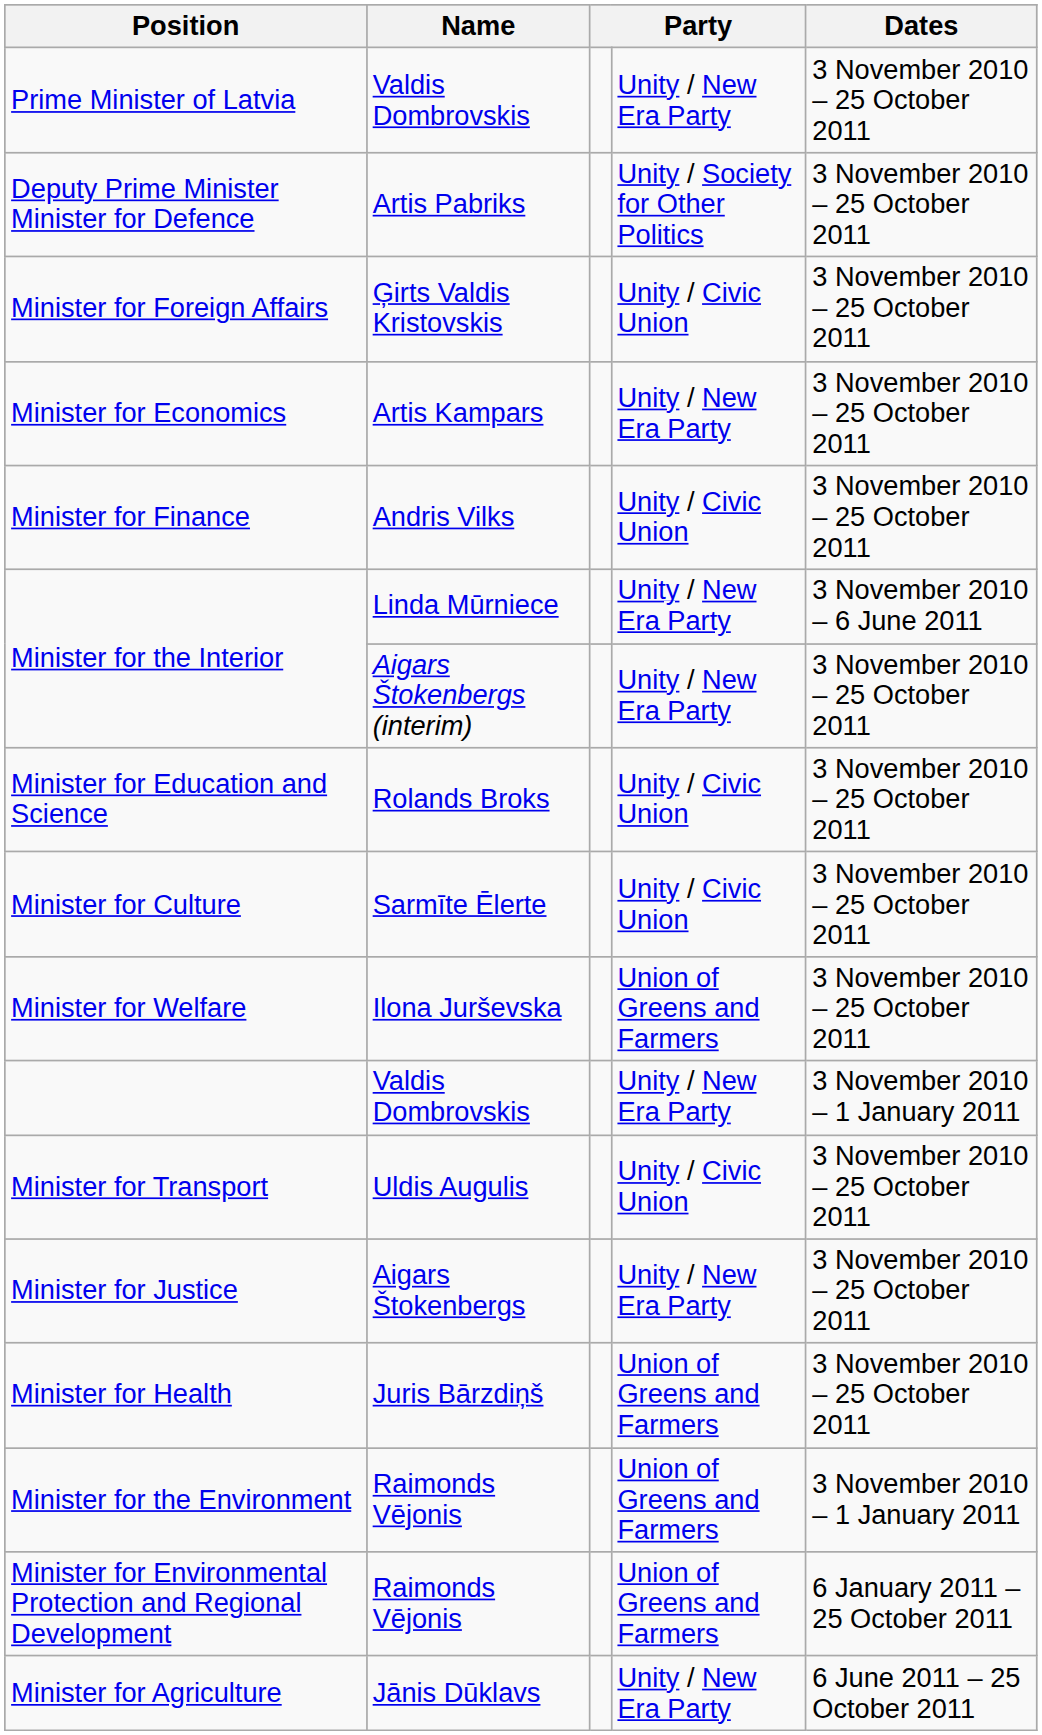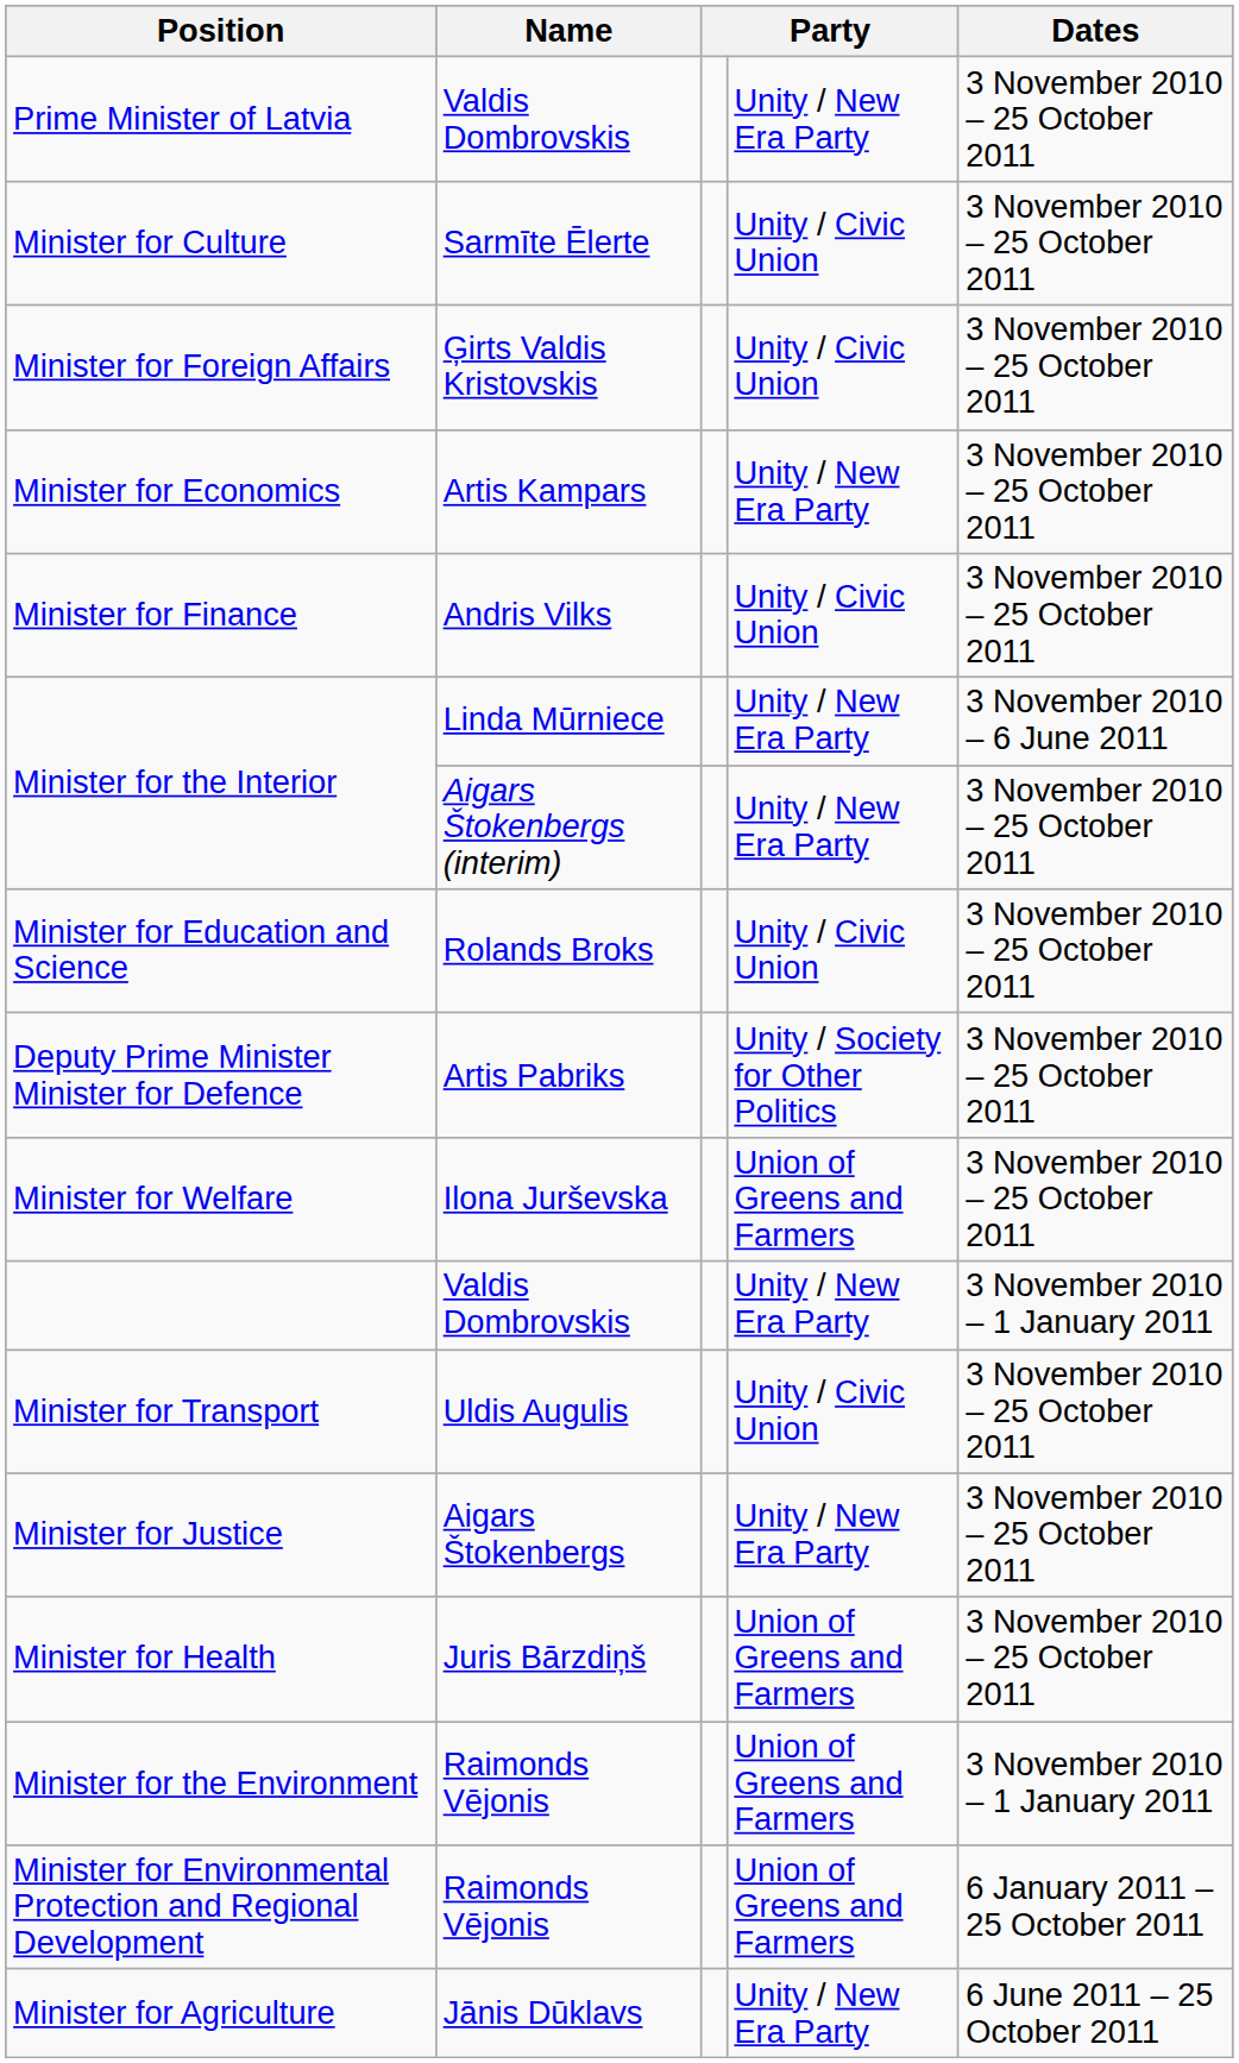rows swapped: Deputy Prime Minister Minister for Defence <-> Minister for Culture
